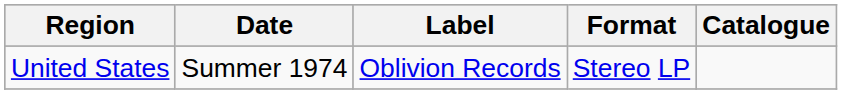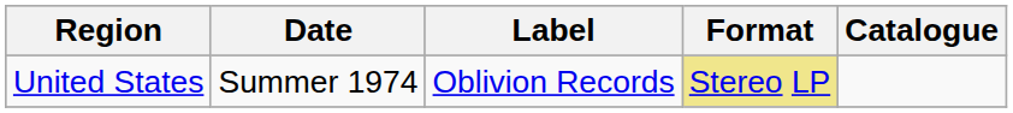United States | Format: no background -> khaki background
